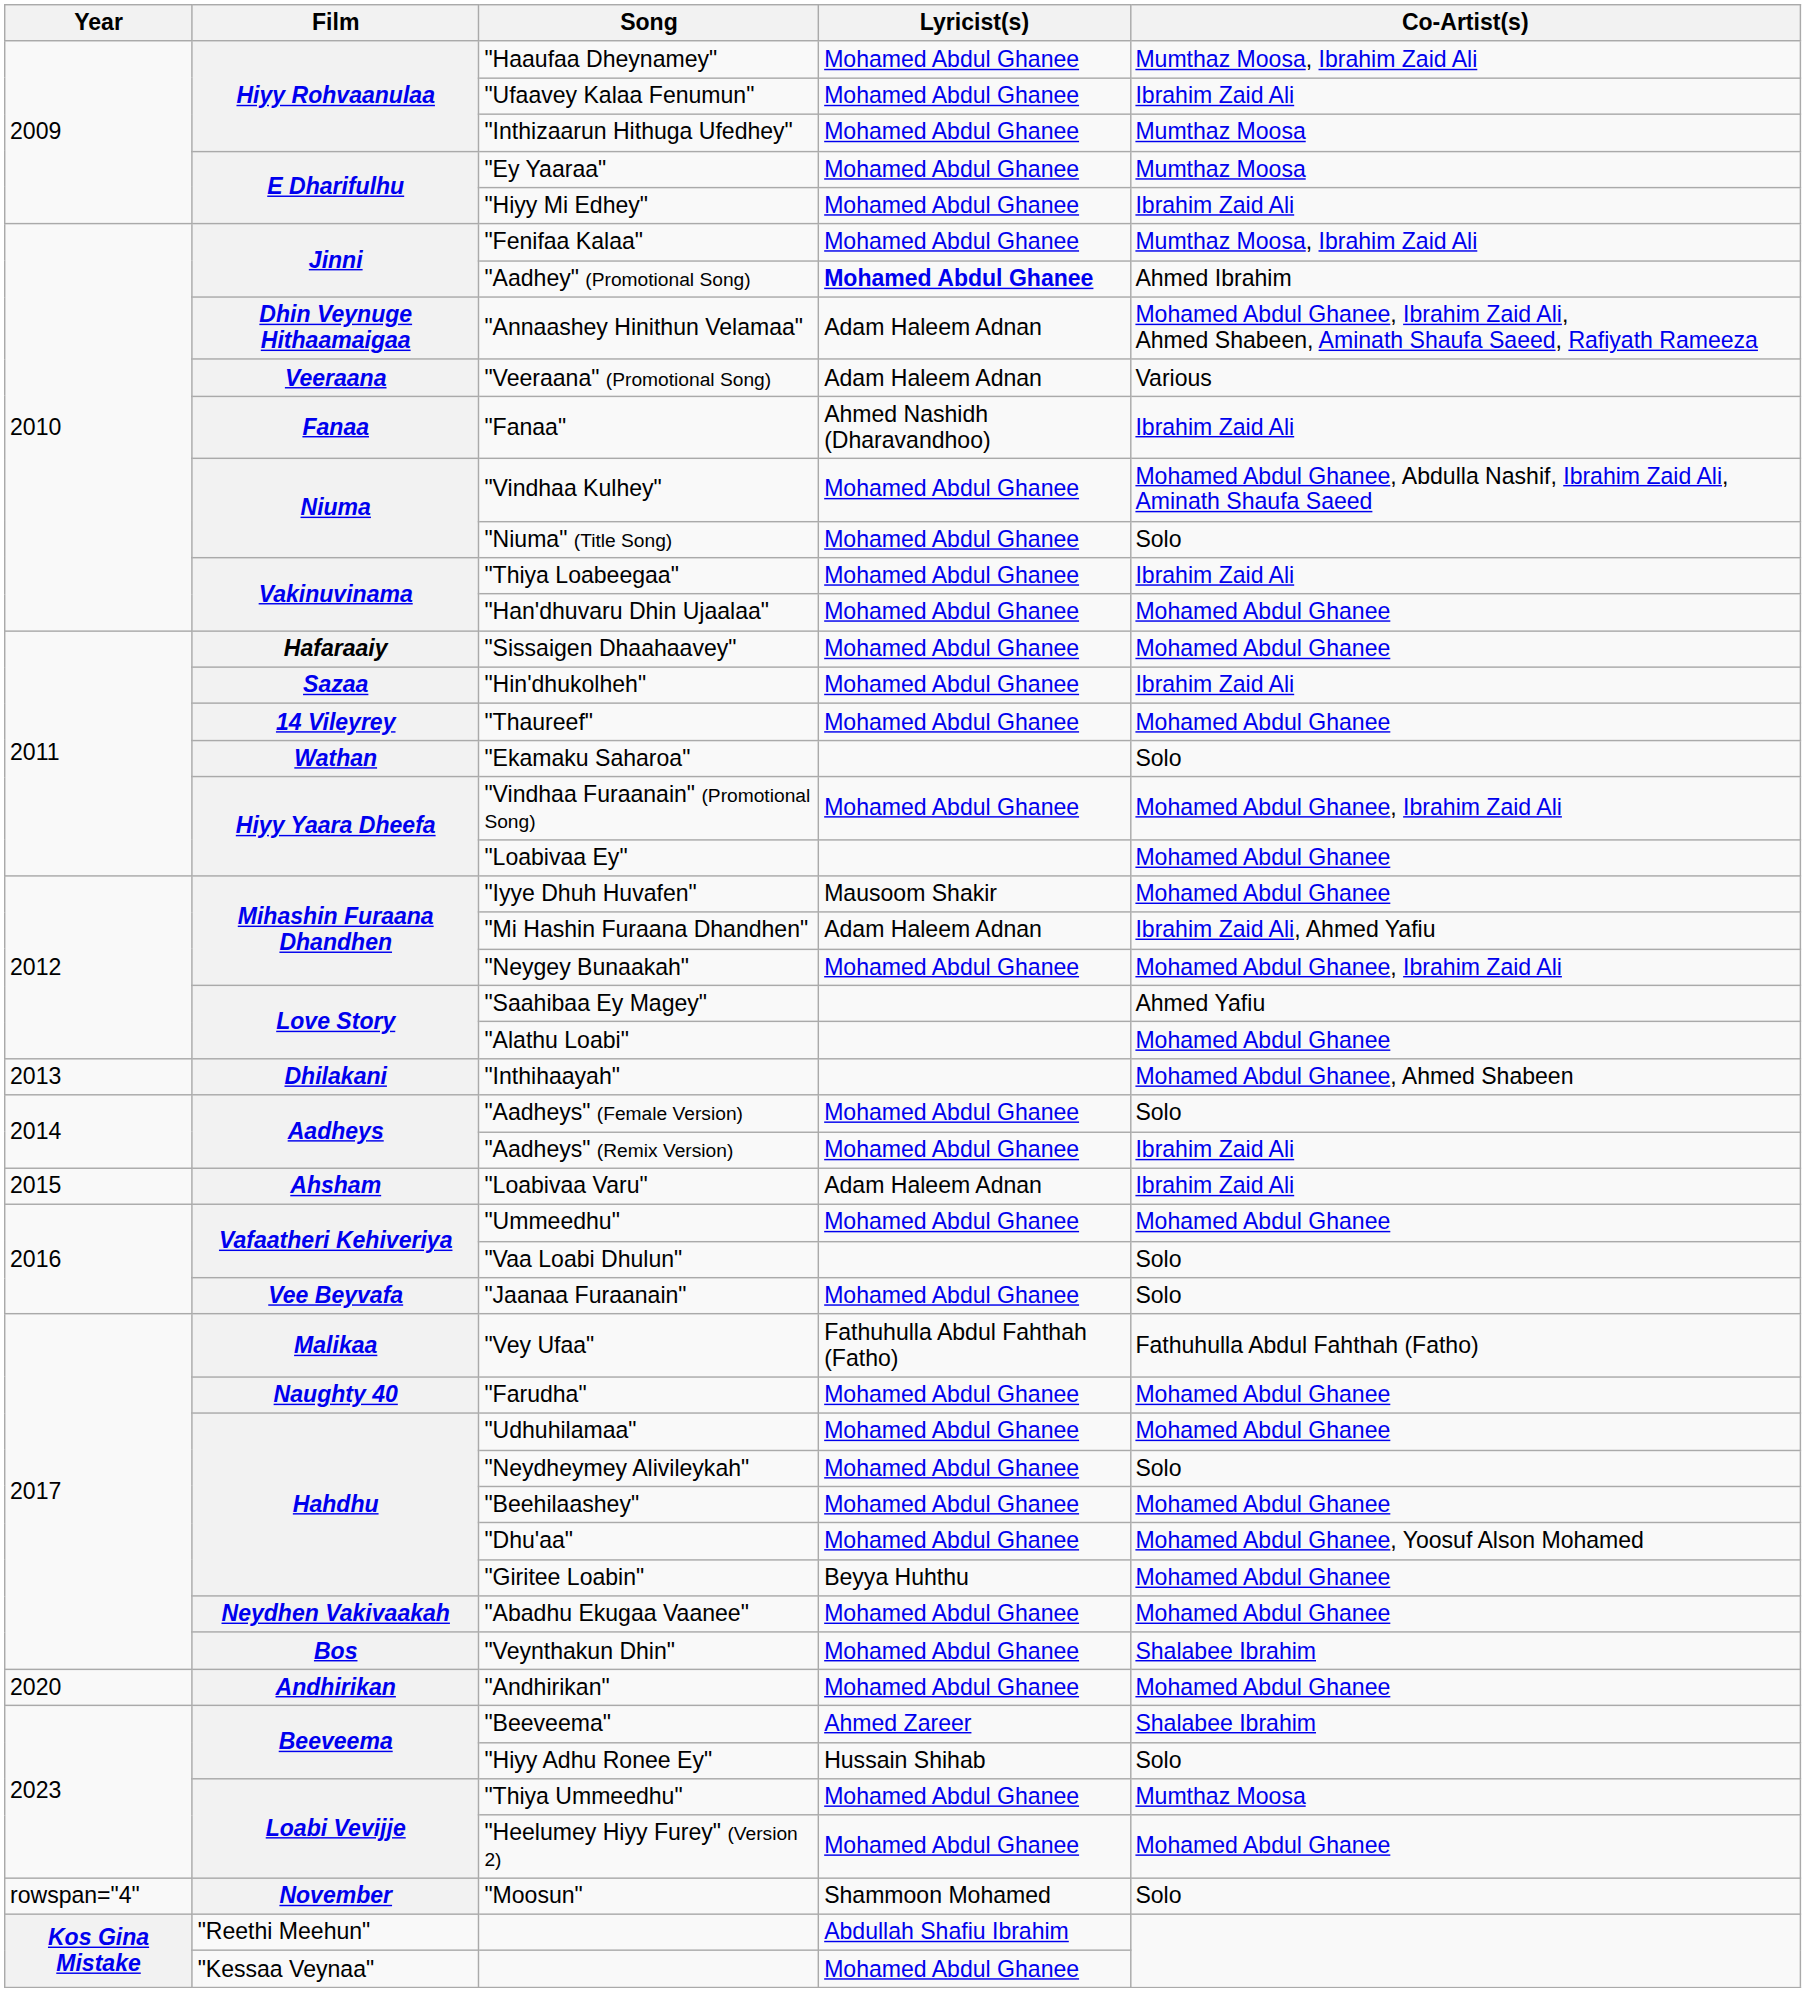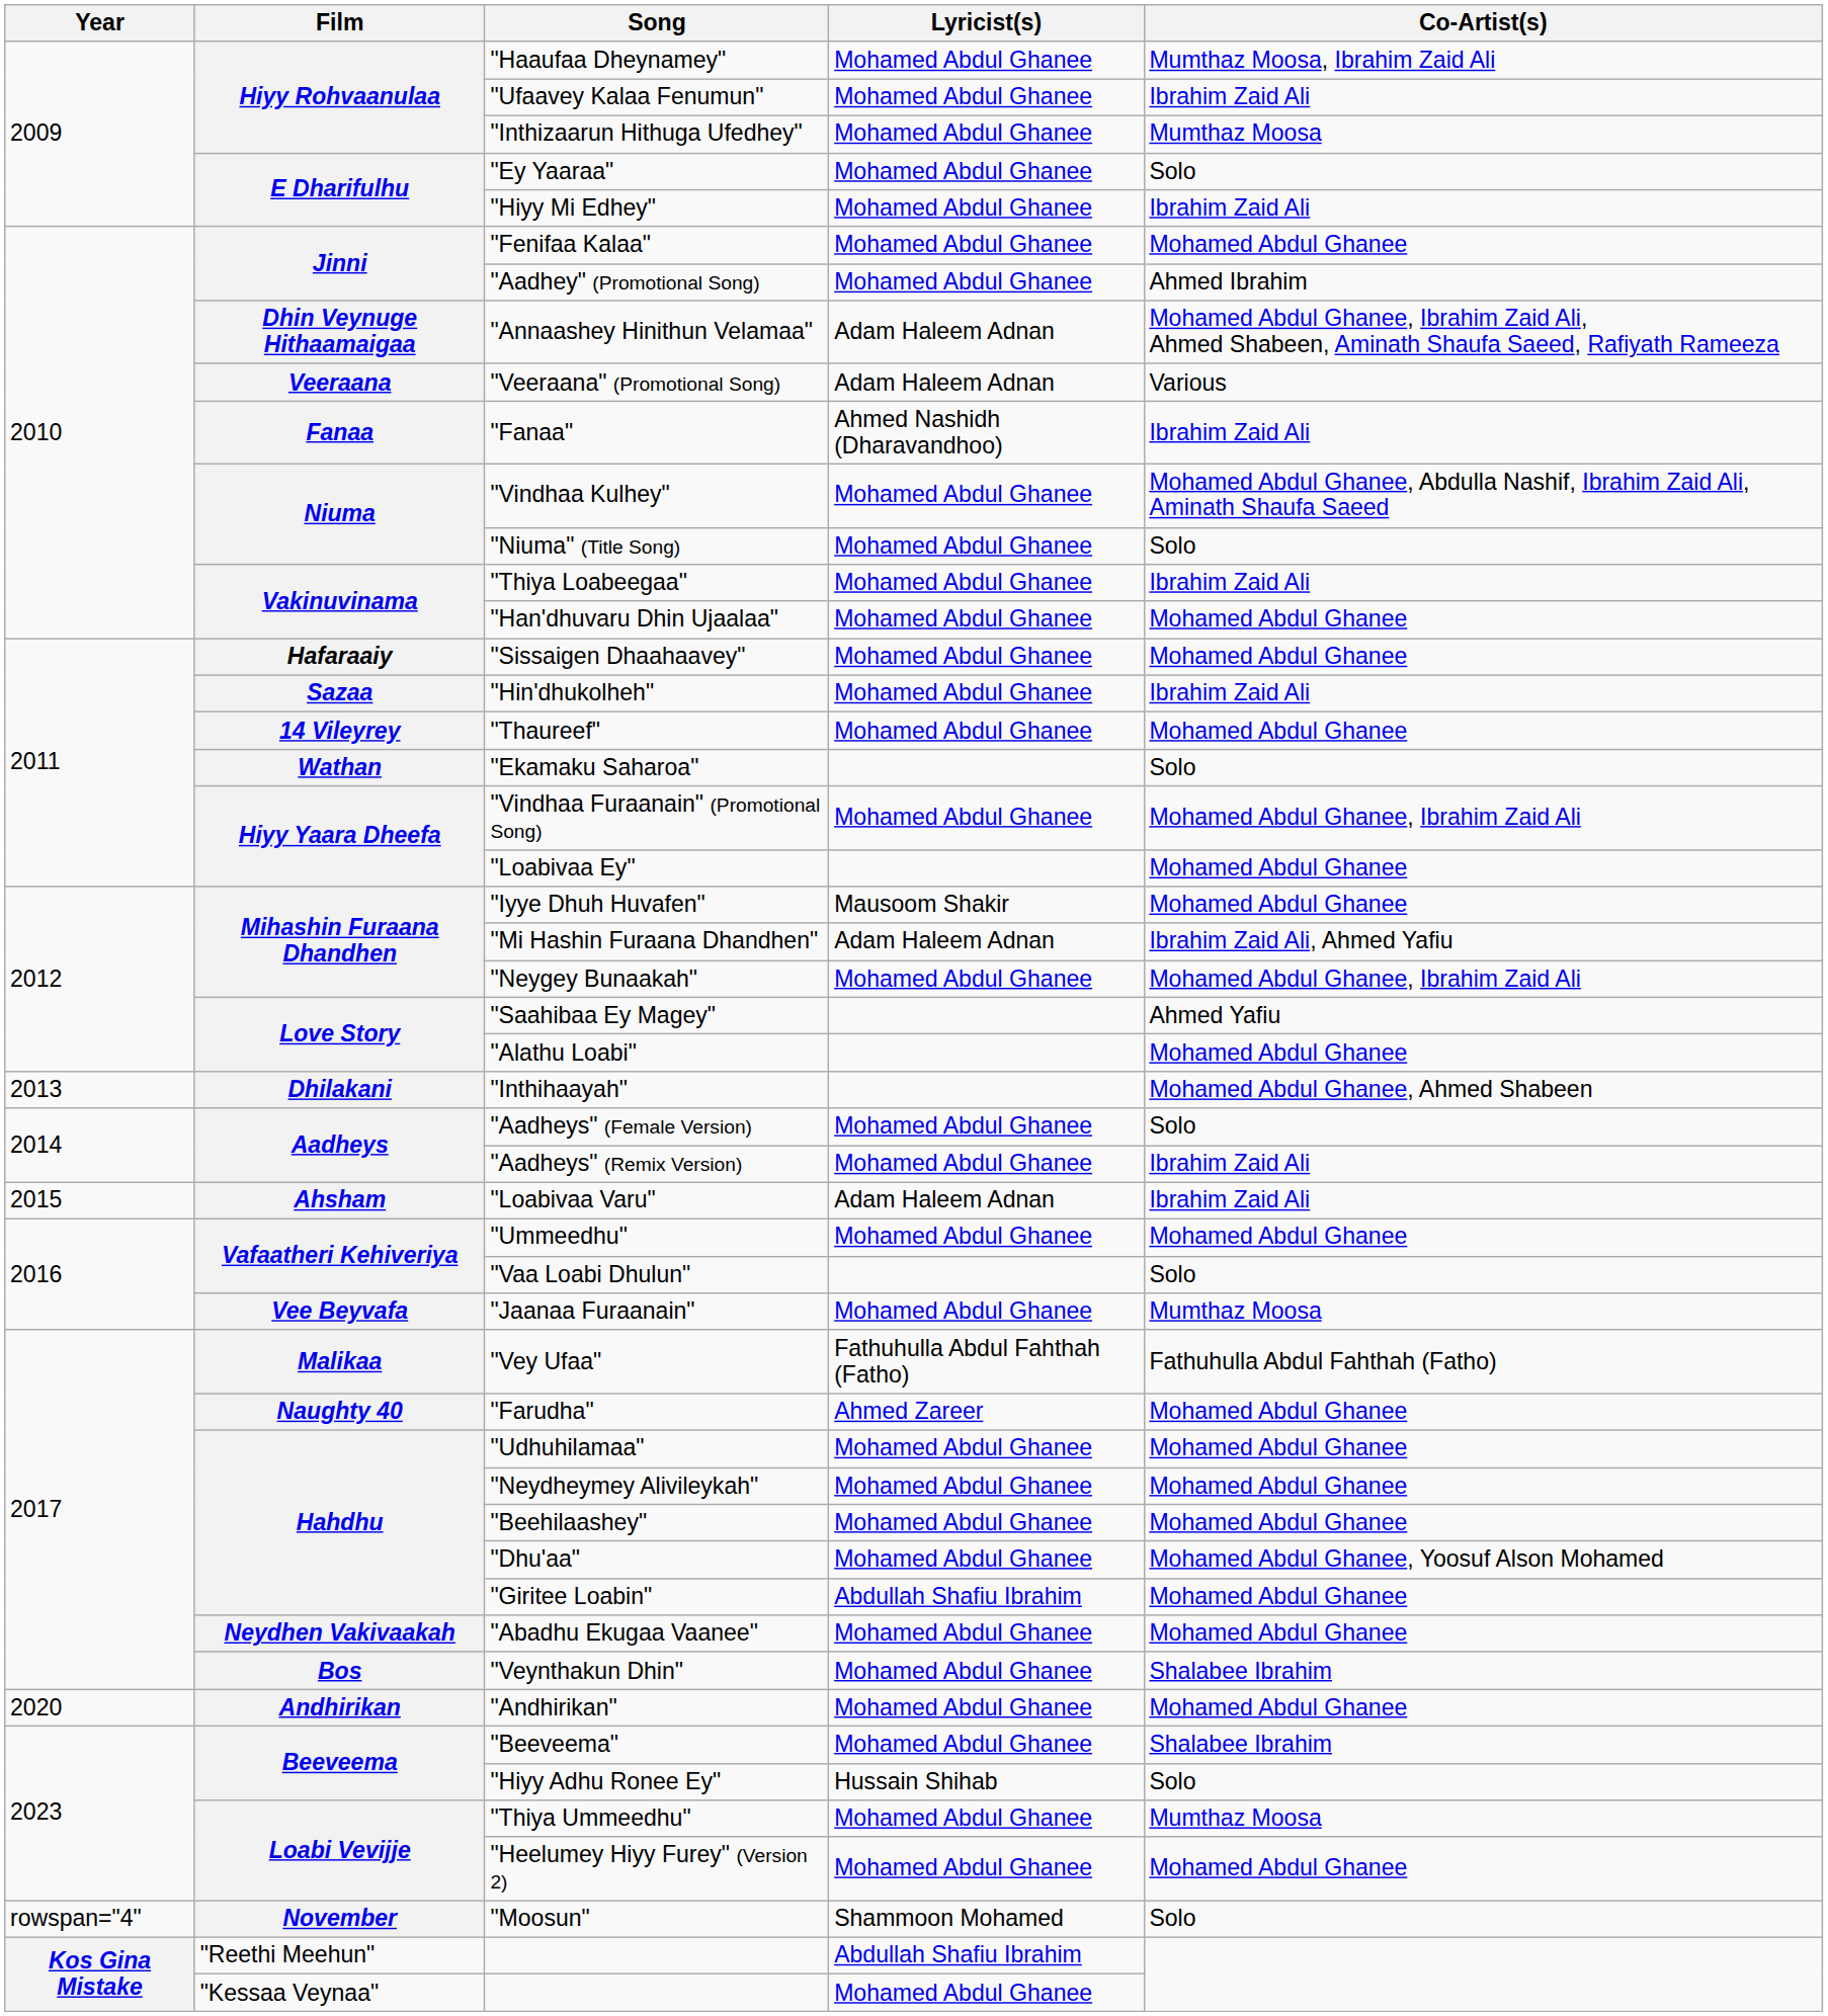"Ey Yaaraa" | Co-Artist(s): Mumthaz Moosa -> Solo
"Fenifaa Kalaa" | Co-Artist(s): Mumthaz Moosa, Ibrahim Zaid Ali -> Mohamed Abdul Ghanee
"Aadhey" (Promotional Song) | Lyricist(s): bold -> normal
"Jaanaa Furaanain" | Co-Artist(s): Solo -> Mumthaz Moosa
"Farudha" | Lyricist(s): Mohamed Abdul Ghanee -> Ahmed Zareer
"Neydheymey Alivileykah" | Co-Artist(s): Solo -> Mohamed Abdul Ghanee
"Giritee Loabin" | Lyricist(s): Beyya Huhthu -> Abdullah Shafiu Ibrahim
"Beeveema" | Lyricist(s): Ahmed Zareer -> Mohamed Abdul Ghanee
